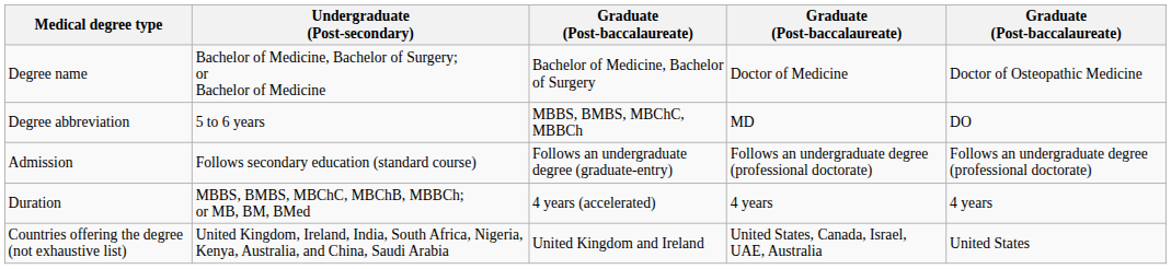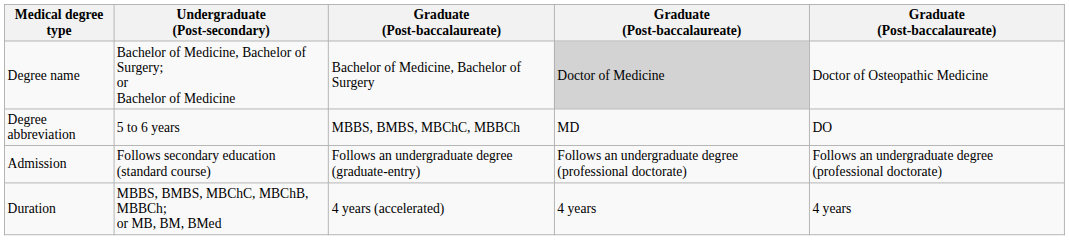Degree name | column 4: no background -> lightgrey background
- row: Countries offering the degree (not exhaustive list) | United Kingdom, Ireland, India, South Africa, Nigeria, Kenya, Australia, and China, Saudi Arabia | United Kingdom and Ireland | United States, Canada, Israel, UAE, Australia | United States
